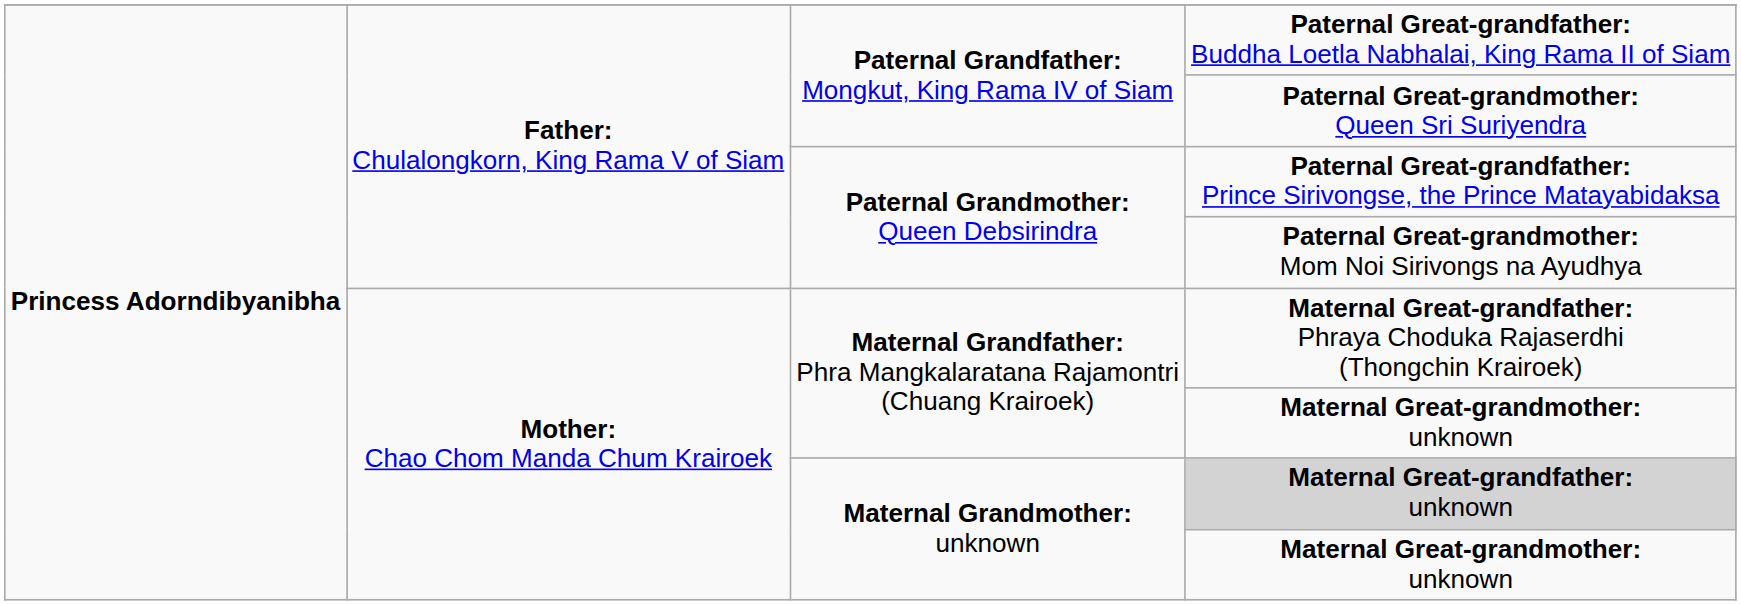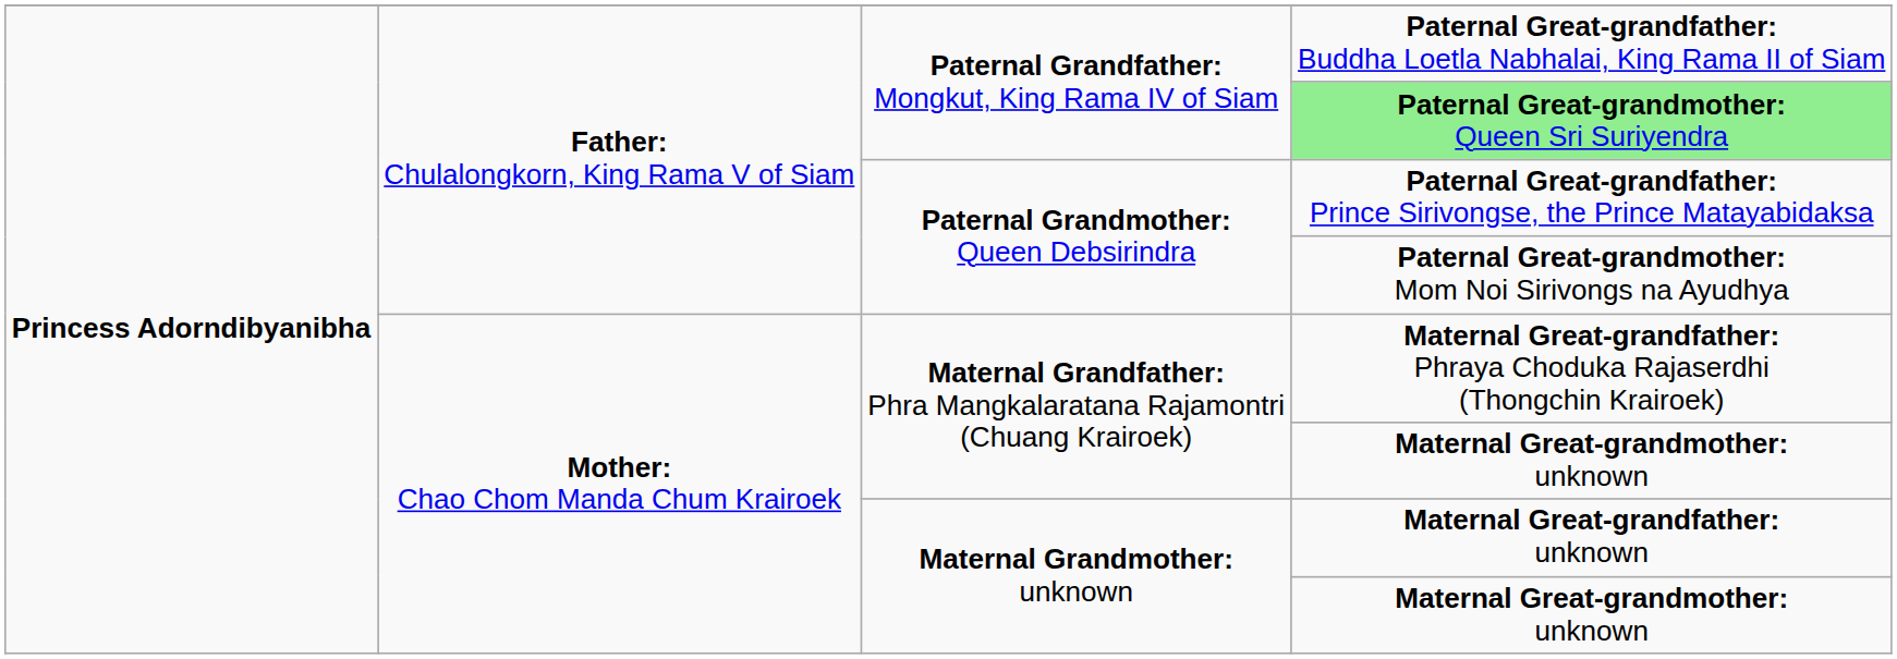Paternal Great-grandmother: Queen Sri Suriyendra | column 4: no background -> lightgreen background
Maternal Great-grandfather: unknown | column 4: lightgrey background -> no background
